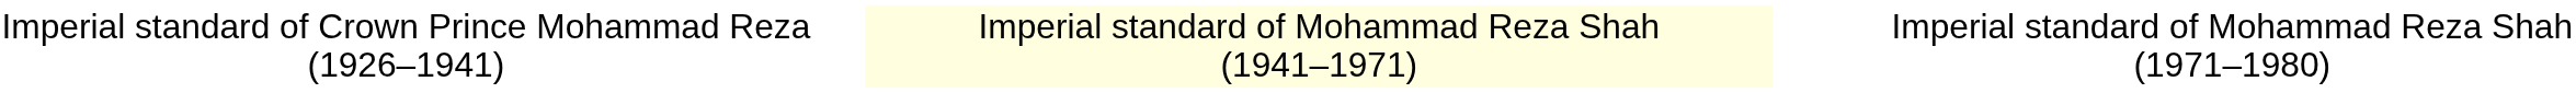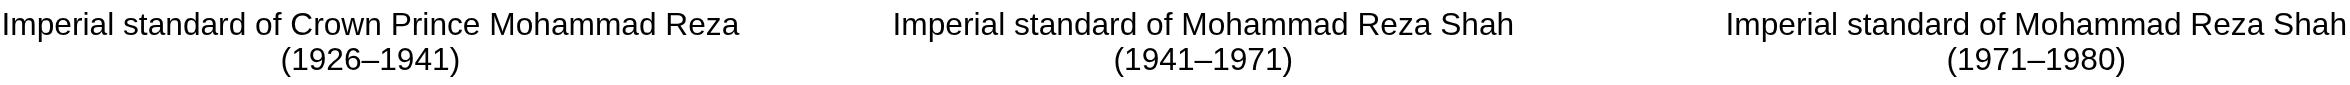Imperial standard of Crown Prince Mohammad Reza (1926–1941) | column 2: lightyellow background -> no background
